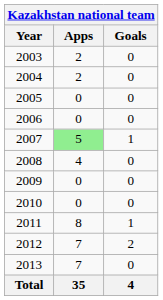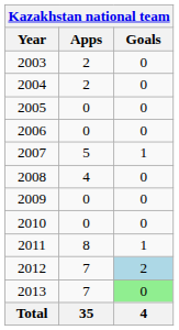2007 | Apps: lightgreen background -> no background
2012 | Goals: no background -> lightblue background
2013 | Goals: no background -> lightgreen background
